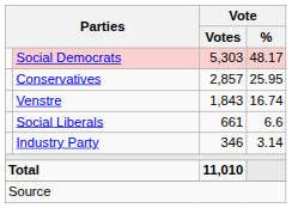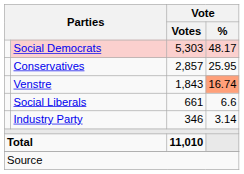Venstre | Vote / %: no background -> lightsalmon background
